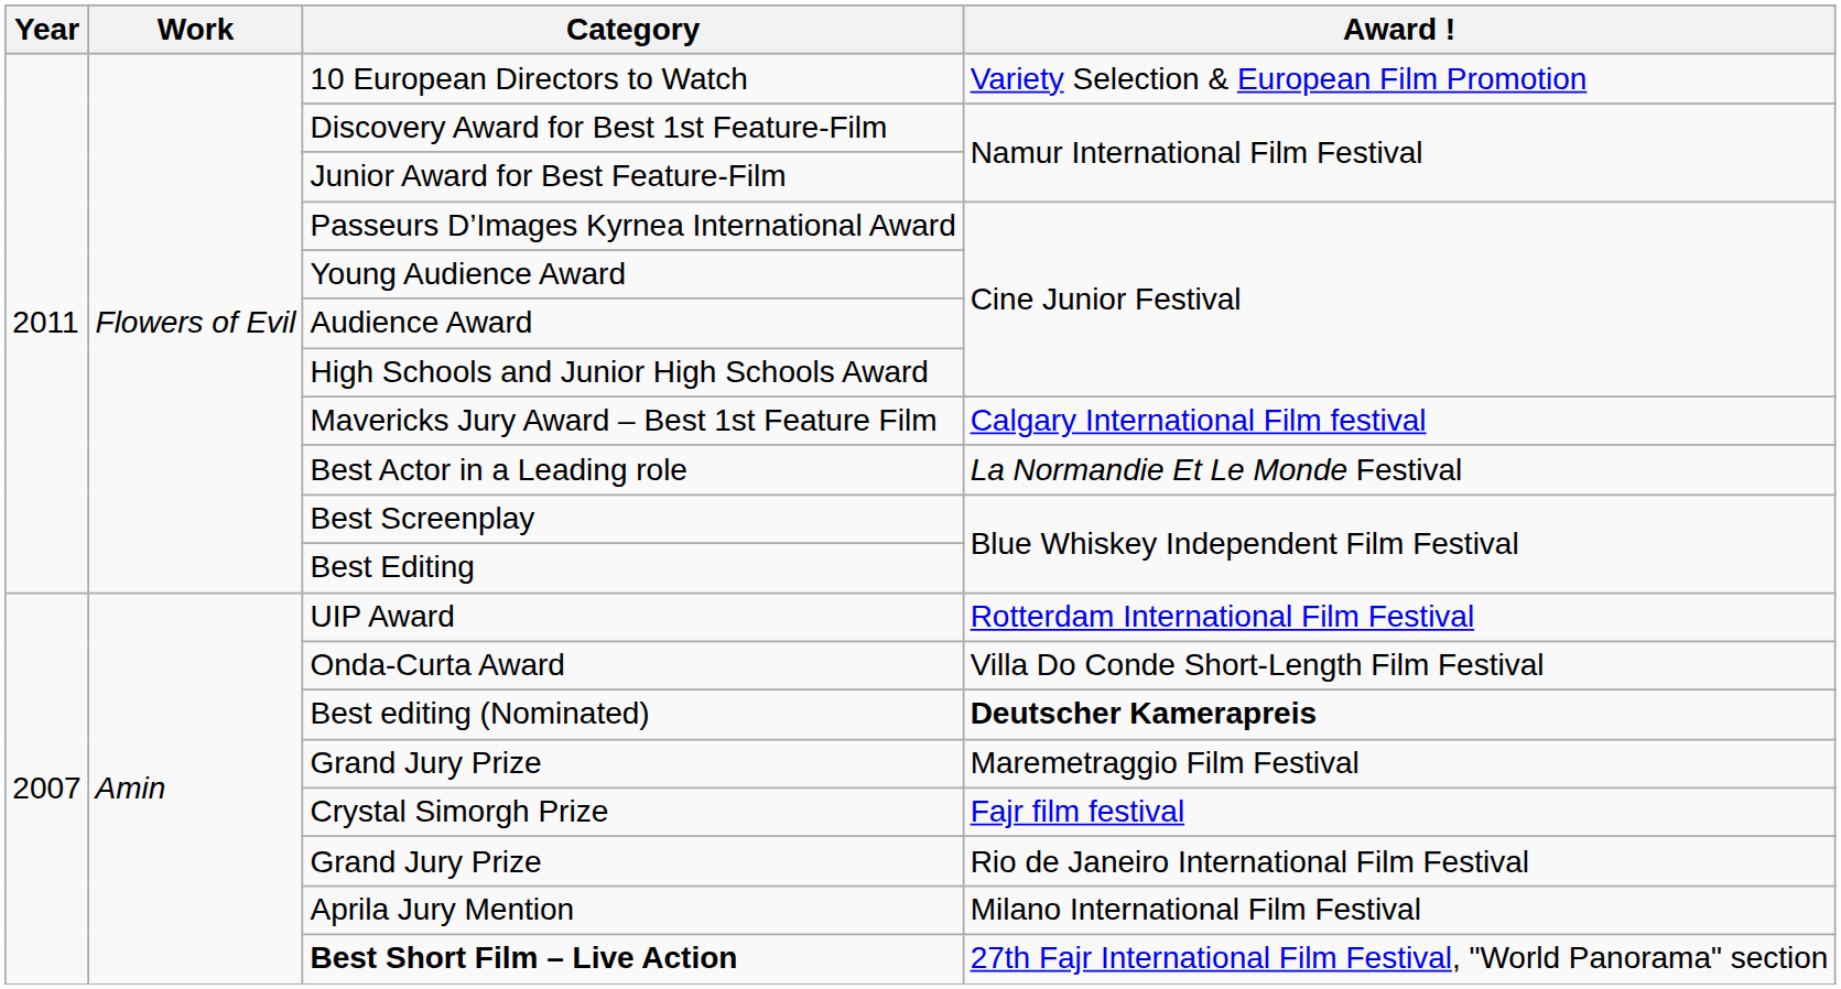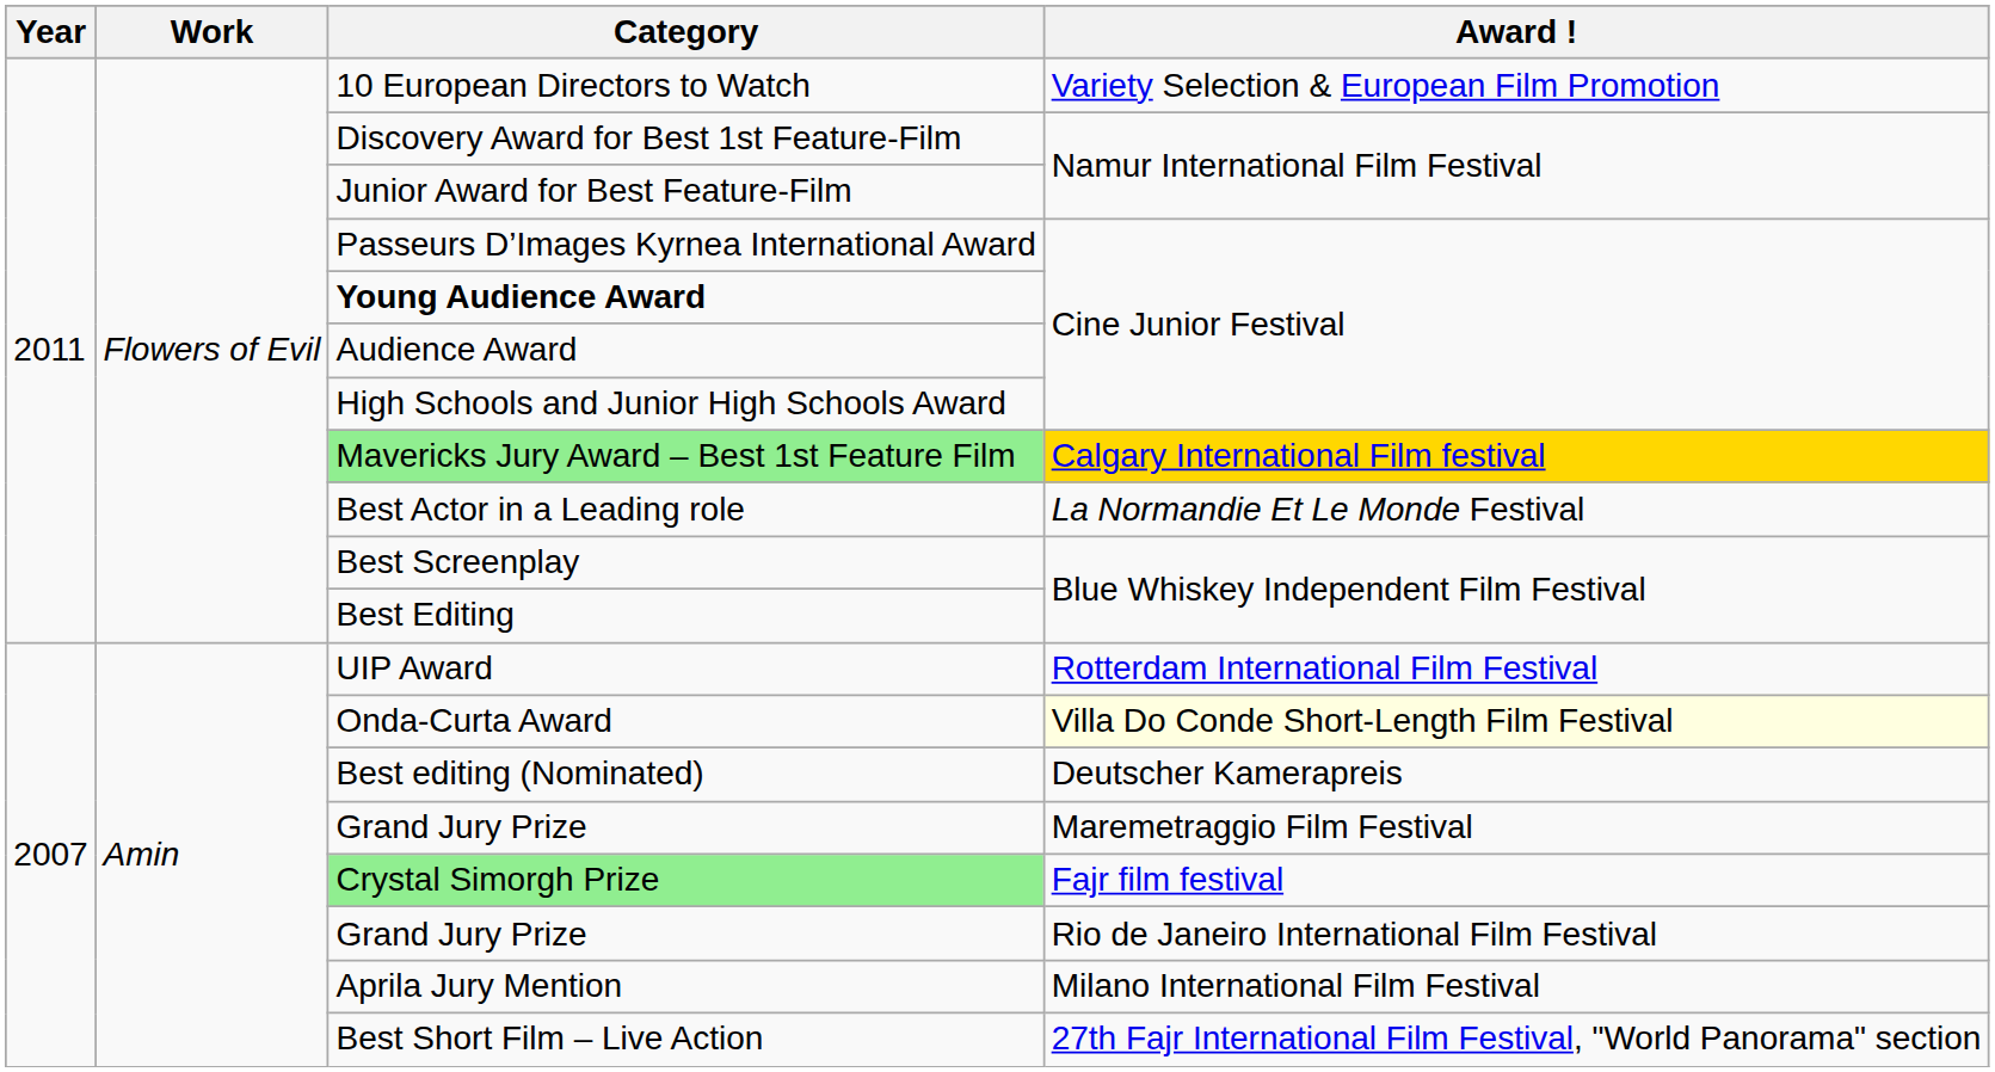Young Audience Award | Category: normal -> bold
Mavericks Jury Award – Best 1st Feature Film | Category: no background -> lightgreen background
Mavericks Jury Award – Best 1st Feature Film | Award !: no background -> gold background
Onda-Curta Award | Award !: no background -> lightyellow background
Best editing (Nominated) | Award !: bold -> normal
Crystal Simorgh Prize | Category: no background -> lightgreen background
Best Short Film – Live Action | Category: bold -> normal
